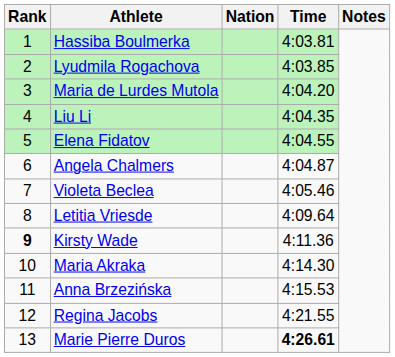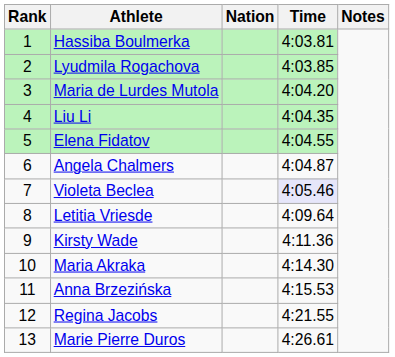Violeta Beclea | Time: no background -> lavender background
Kirsty Wade | Rank: bold -> normal
Marie Pierre Duros | Time: bold -> normal
